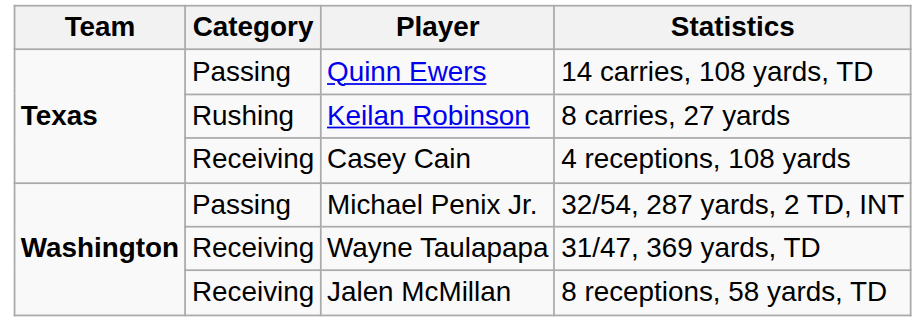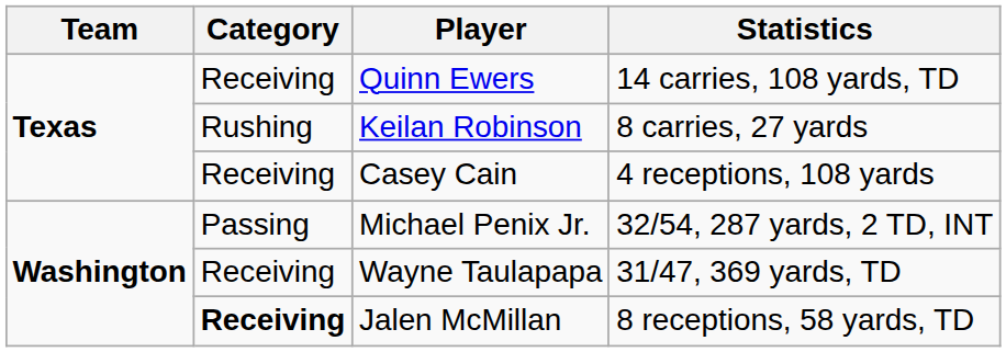Quinn Ewers | Category: Passing -> Receiving
Jalen McMillan | Category: normal -> bold
